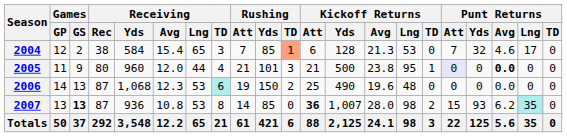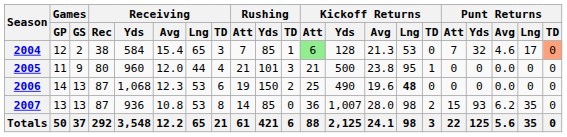2004 | Rushing / TD: lightsalmon background -> no background
2004 | Kickoff Returns / Att: no background -> lightgreen background
2004 | Punt Returns / TD: no background -> lightsalmon background
2005 | Punt Returns / Att: lavender background -> no background
2005 | Punt Returns / Avg: bold -> normal
2006 | Receiving / TD: paleturquoise background -> no background
2006 | Kickoff Returns / Lng: normal -> bold
2007 | Games / GS: bold -> normal
2007 | Kickoff Returns / Att: bold -> normal
2007 | Punt Returns / Lng: paleturquoise background -> no background
